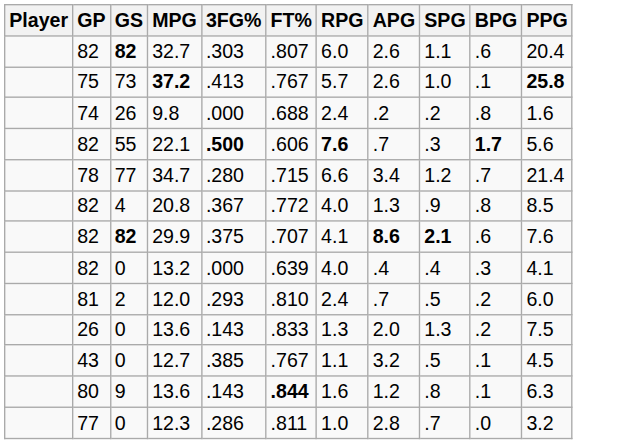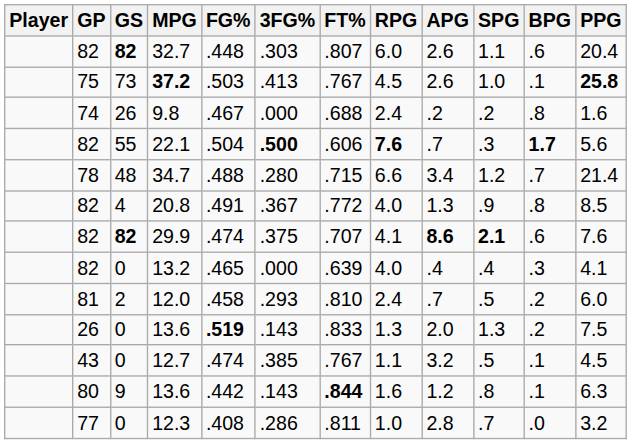+ column: FG% | .448 | .503 | .467 | .504 | .488 | .491 | .474 | .465 | .458 | .519 | .474 | .442 | .408
37.2 | RPG: 5.7 -> 4.5
34.7 | GS: 77 -> 48
